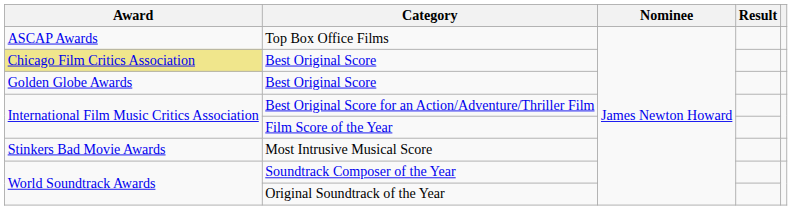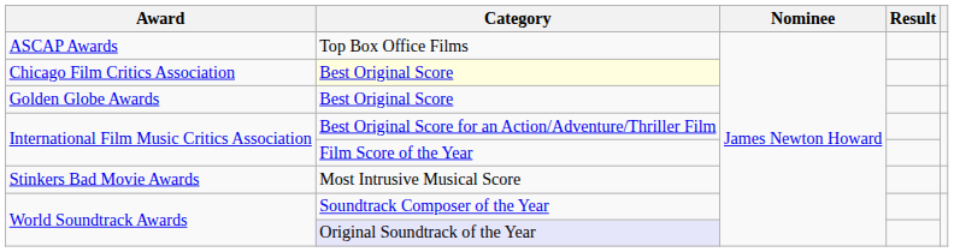Chicago Film Critics Association / Best Original Score | Award: khaki background -> no background
Chicago Film Critics Association / Best Original Score | Category: no background -> lightyellow background
Original Soundtrack of the Year | Category: no background -> lavender background
